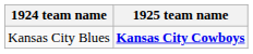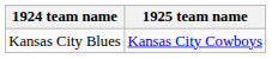Kansas City Blues | 1925 team name: bold -> normal
